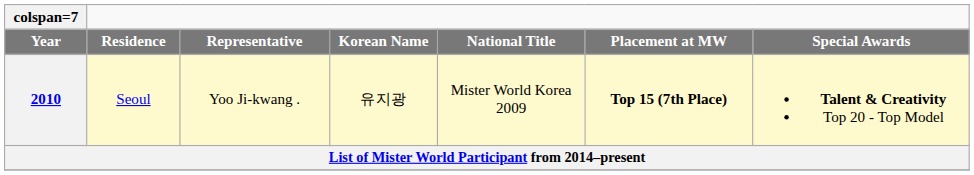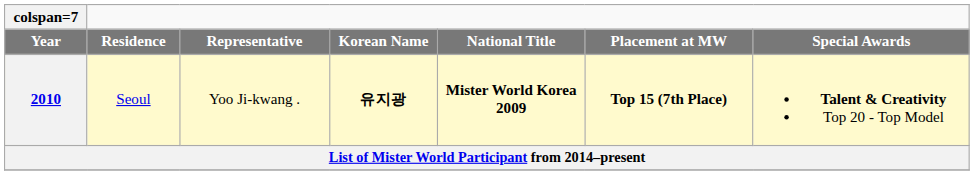2010 | Korean Name: normal -> bold
2010 | National Title: normal -> bold
